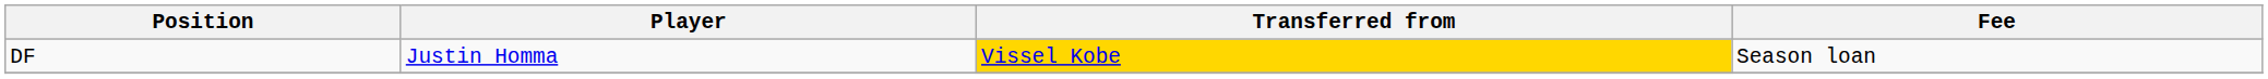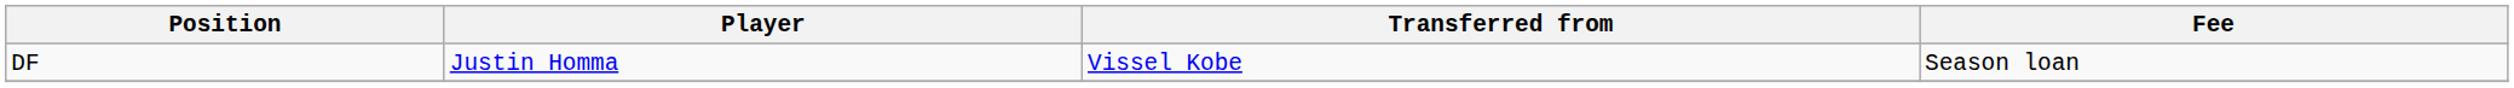DF | Transferred from: gold background -> no background
